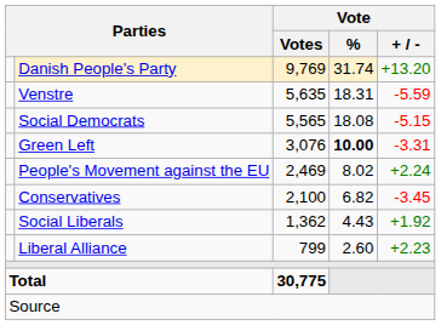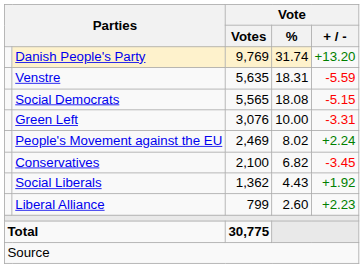Green Left | Vote / %: bold -> normal
